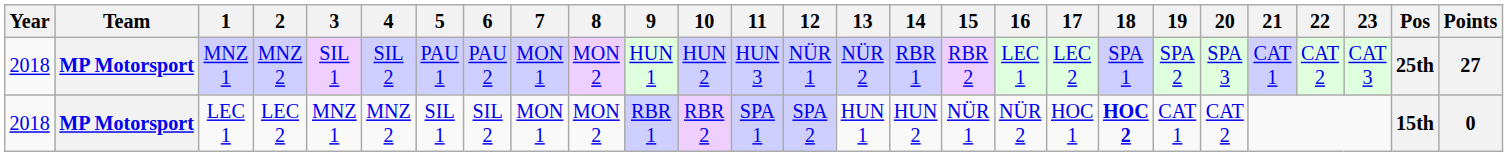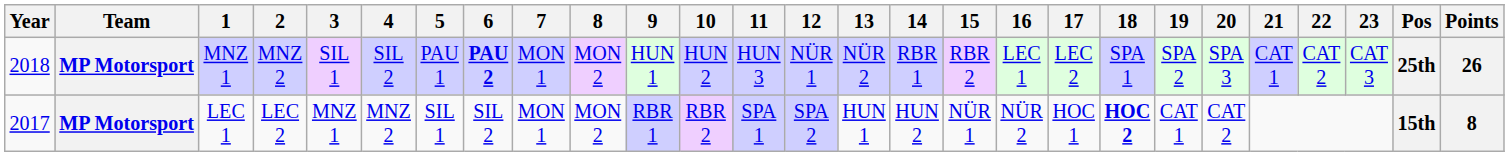row 2 | 6: normal -> bold
row 2 | Points: 27 -> 26
row 3 | Year: 2018 -> 2017
row 3 | Points: 0 -> 8
